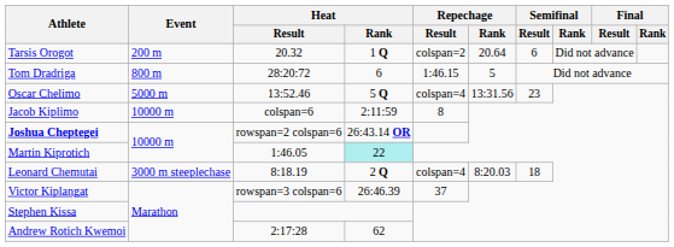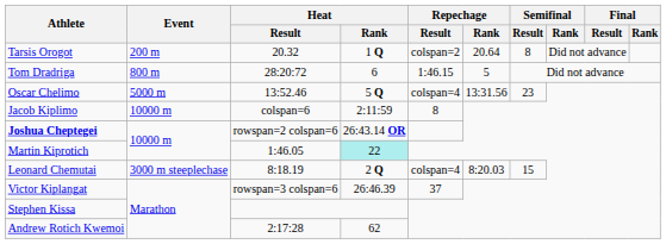Tarsis Orogot | Semifinal / Result: 6 -> 8
Leonard Chemutai | Semifinal / Result: 18 -> 15
